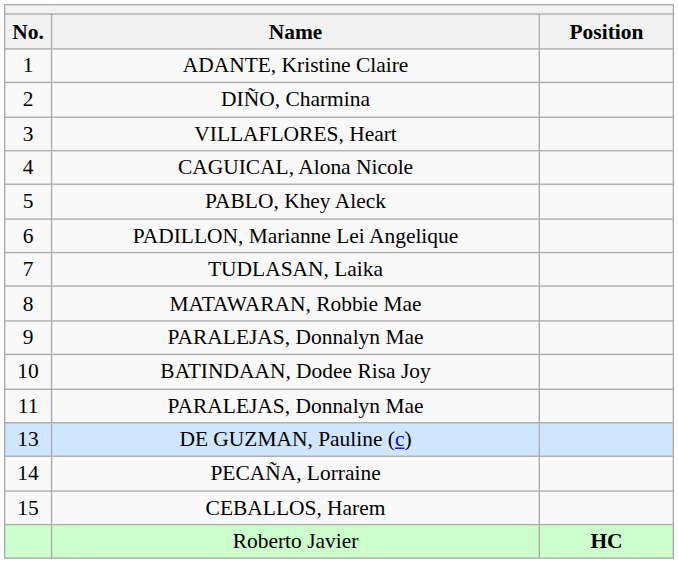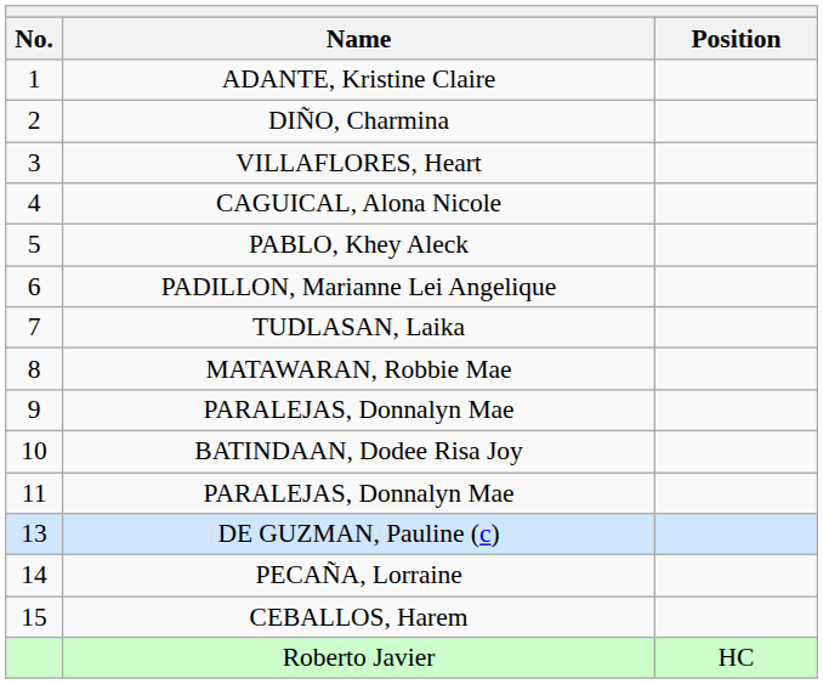Roberto Javier | Position: bold -> normal
